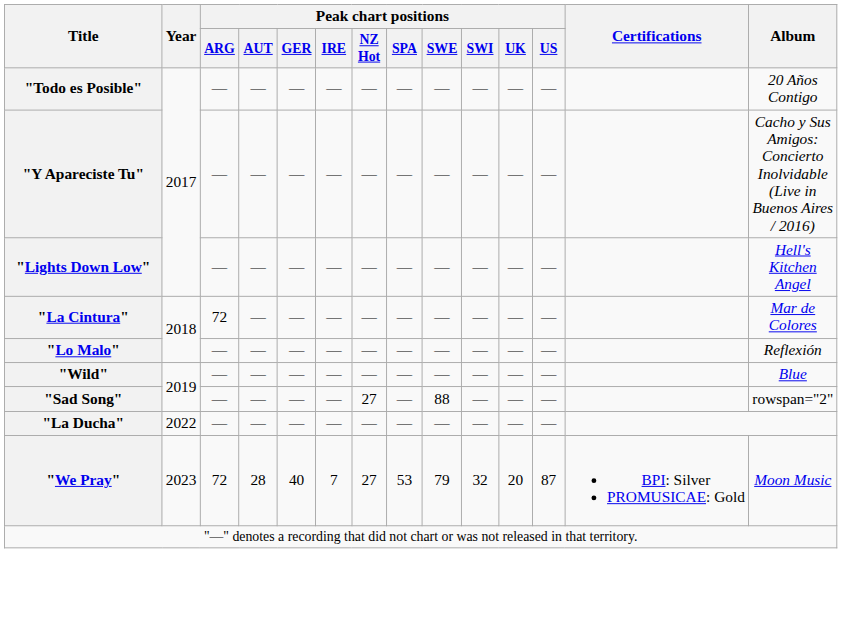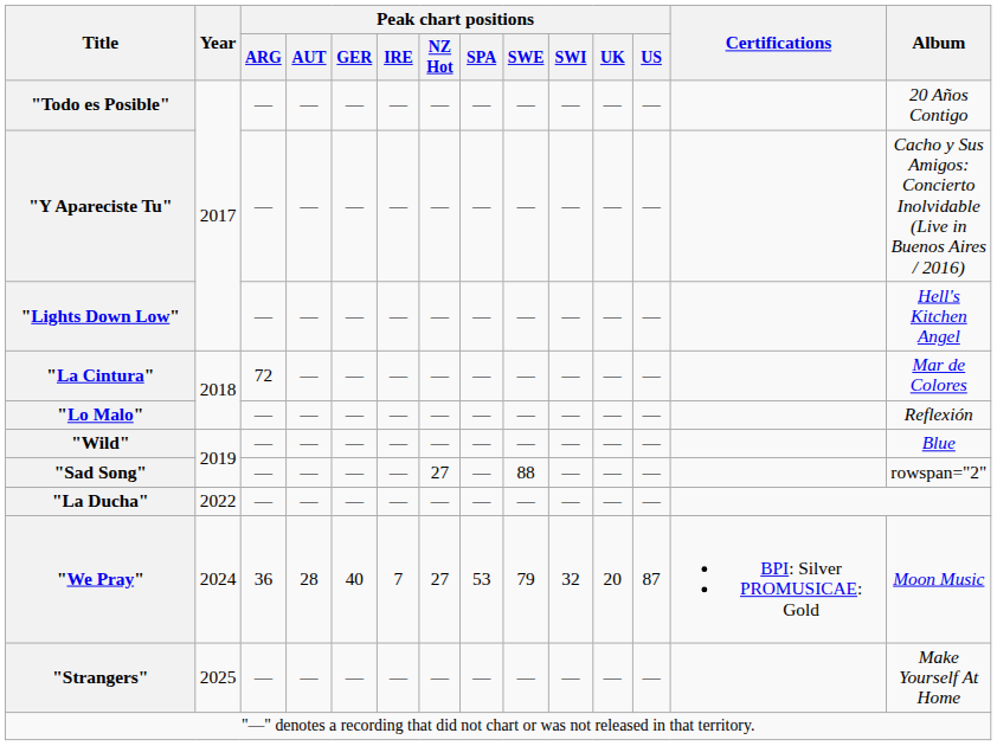"We Pray" | Year: 2023 -> 2024
"We Pray" | Peak chart positions / ARG: 72 -> 36
+ row: "Strangers" | 2025 | — | — | — | — | — | — | — | — | — | — | Make Yourself At Home
